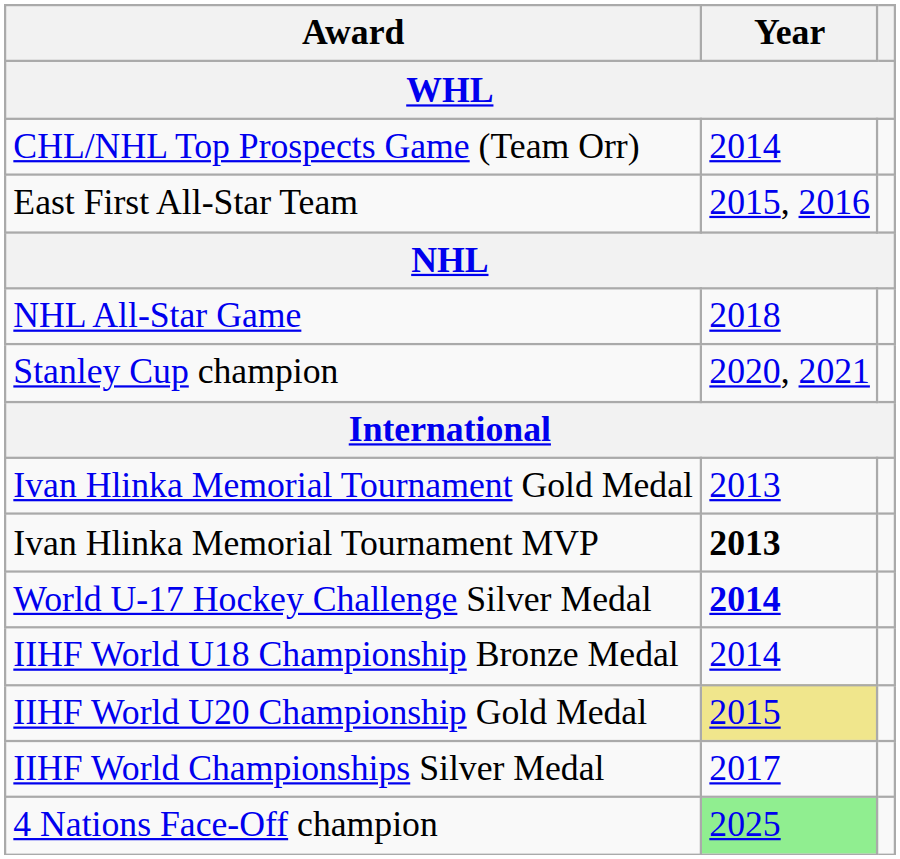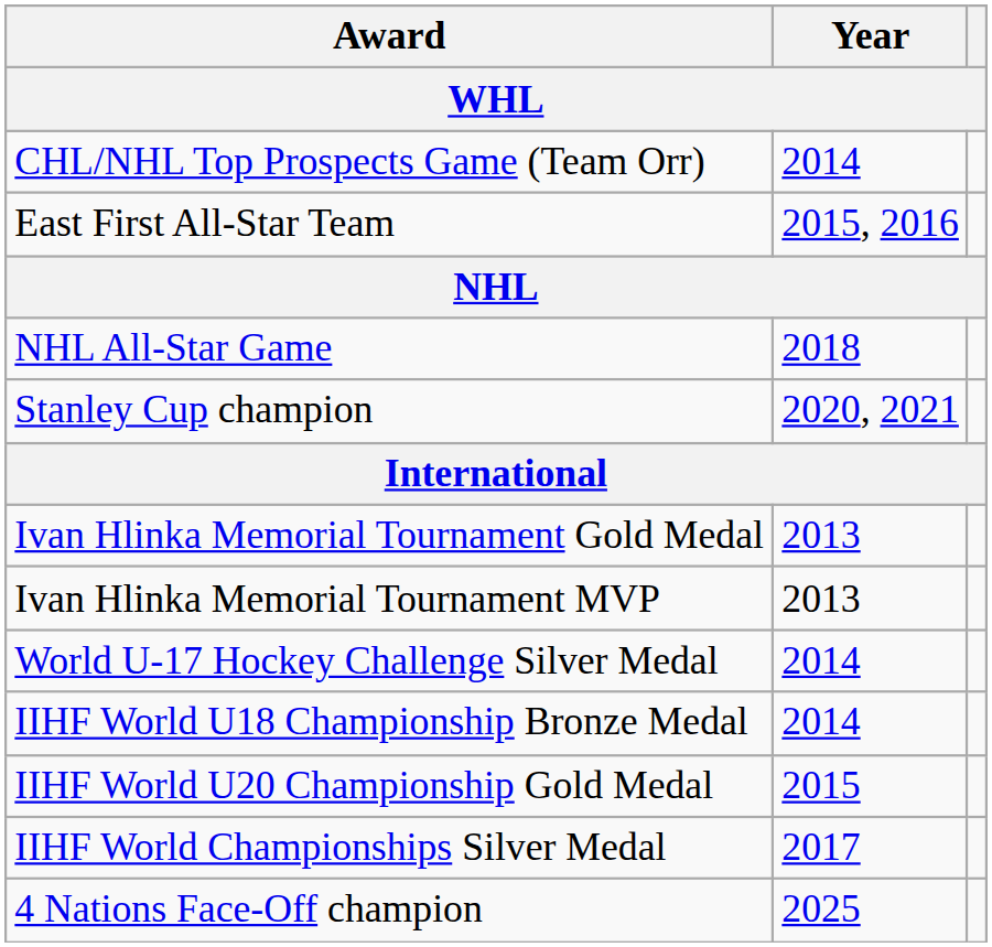Ivan Hlinka Memorial Tournament MVP | Year: bold -> normal
World U-17 Hockey Challenge Silver Medal | Year: bold -> normal
IIHF World U20 Championship Gold Medal | Year: khaki background -> no background
4 Nations Face-Off champion | Year: lightgreen background -> no background
